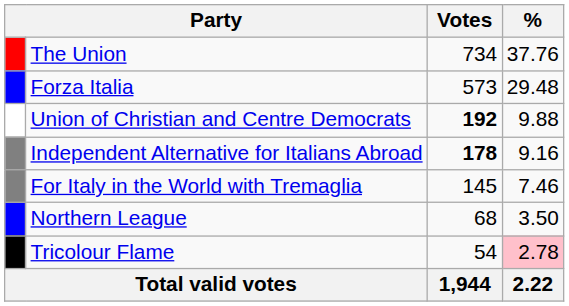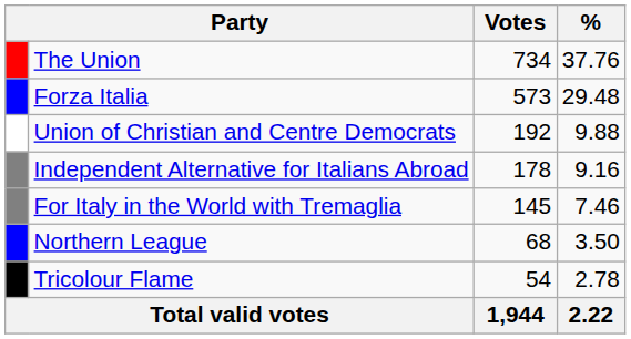Union of Christian and Centre Democrats | Votes: bold -> normal
Independent Alternative for Italians Abroad | Votes: bold -> normal
Tricolour Flame | %: pink background -> no background
